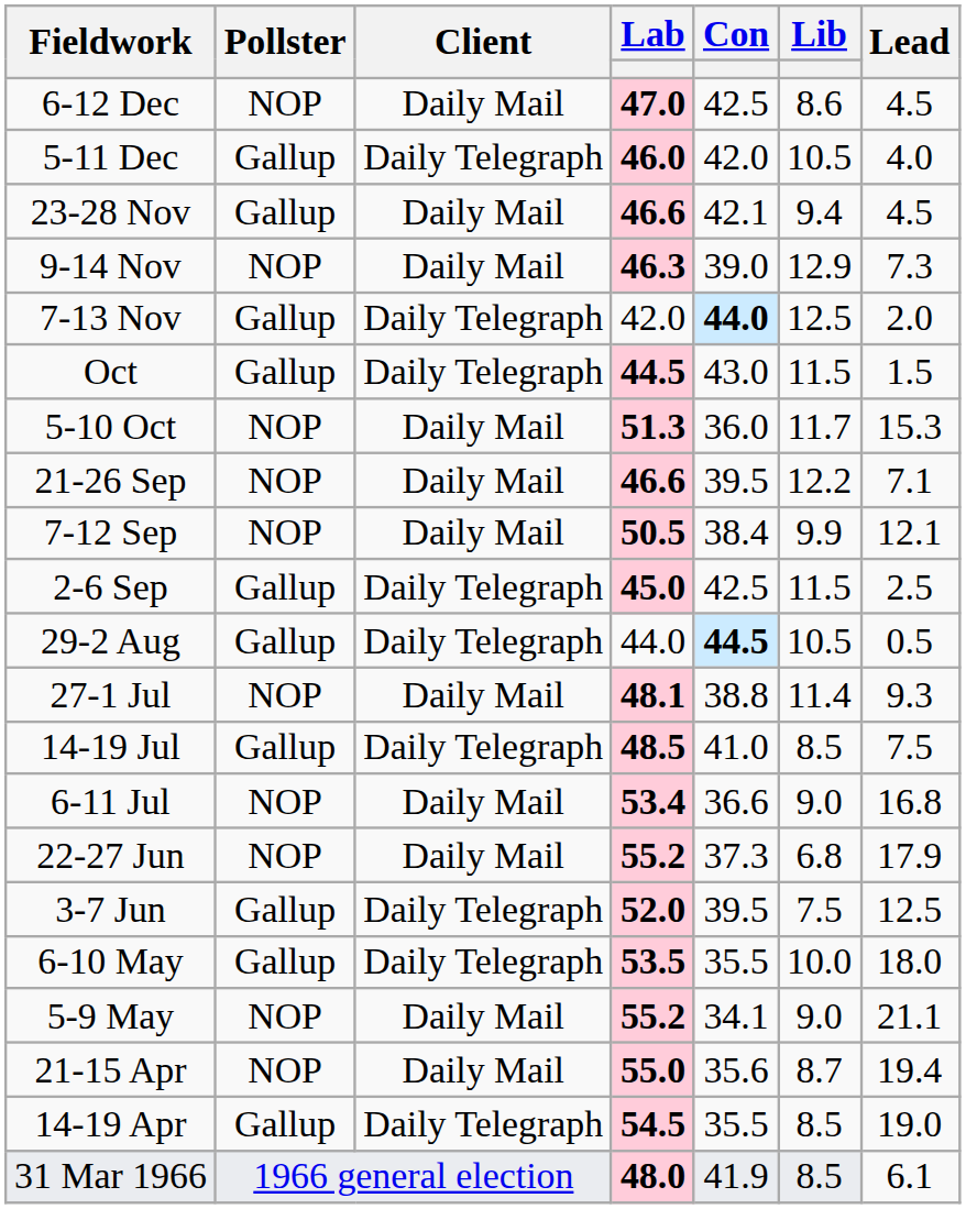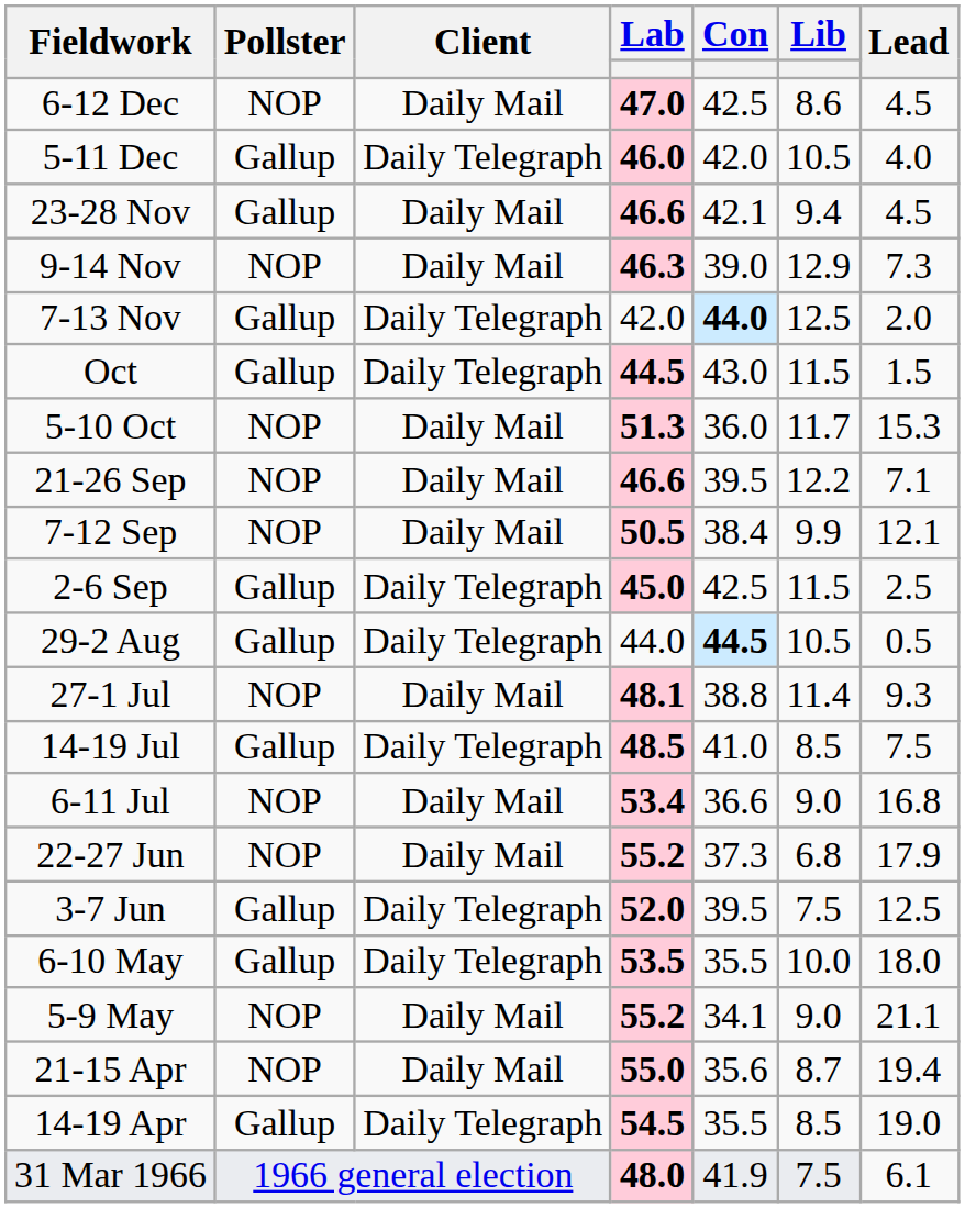31 Mar 1966 | Lib: 8.5 -> 7.5
